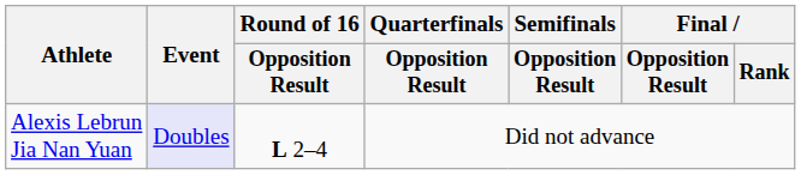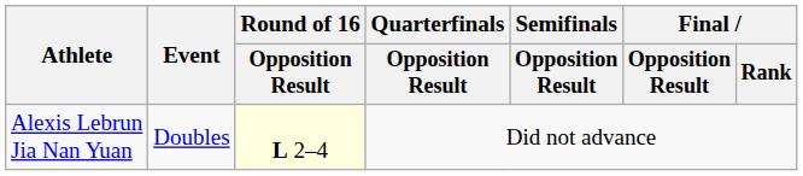Alexis Lebrun Jia Nan Yuan | Event: lavender background -> no background
Alexis Lebrun Jia Nan Yuan | Round of 16 / Opposition Result: no background -> lightyellow background
